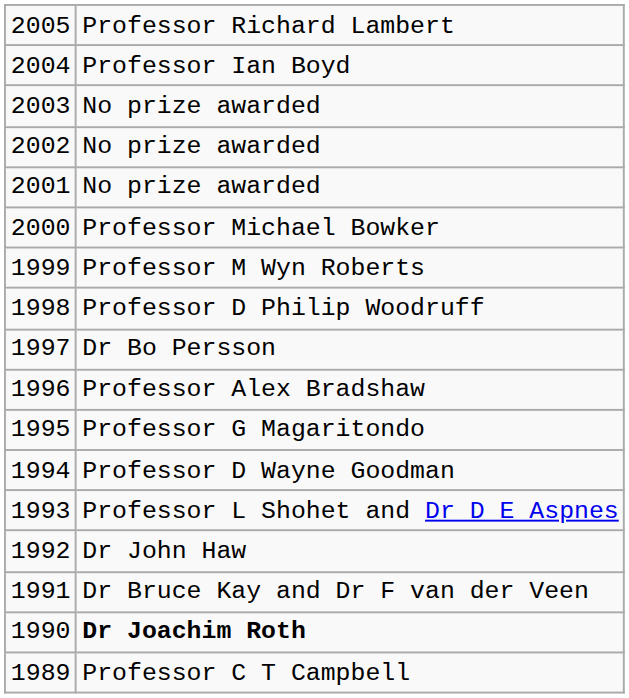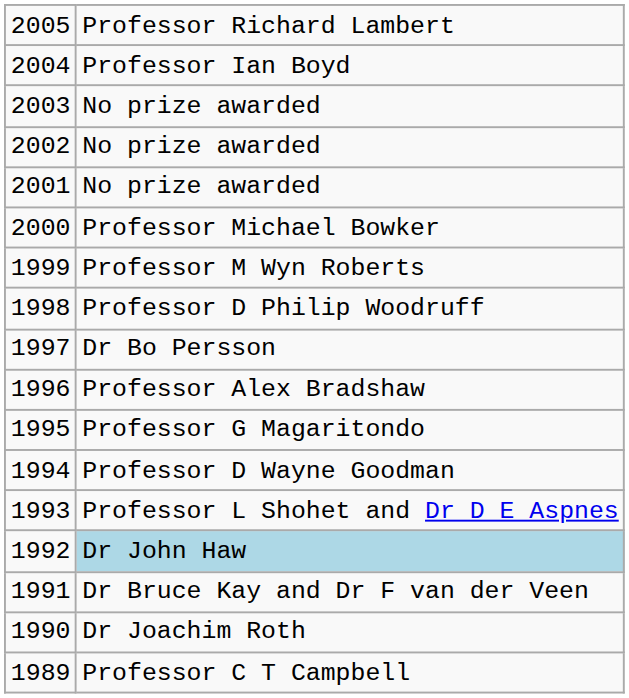1992 | column 2: no background -> lightblue background
1990 | column 2: bold -> normal
